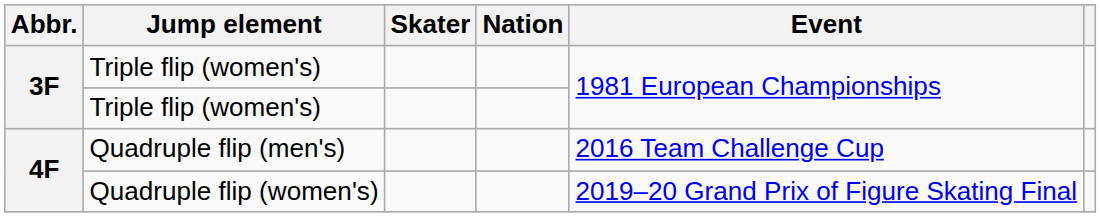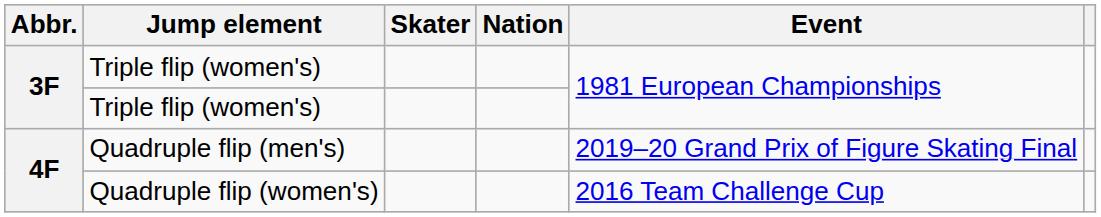Quadruple flip (men's) | Event: 2016 Team Challenge Cup -> 2019–20 Grand Prix of Figure Skating Final
Quadruple flip (women's) | Event: 2019–20 Grand Prix of Figure Skating Final -> 2016 Team Challenge Cup
